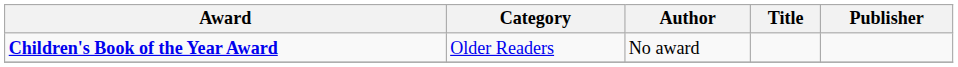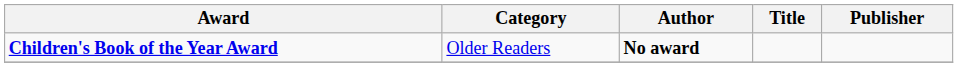Children's Book of the Year Award | Author: normal -> bold
